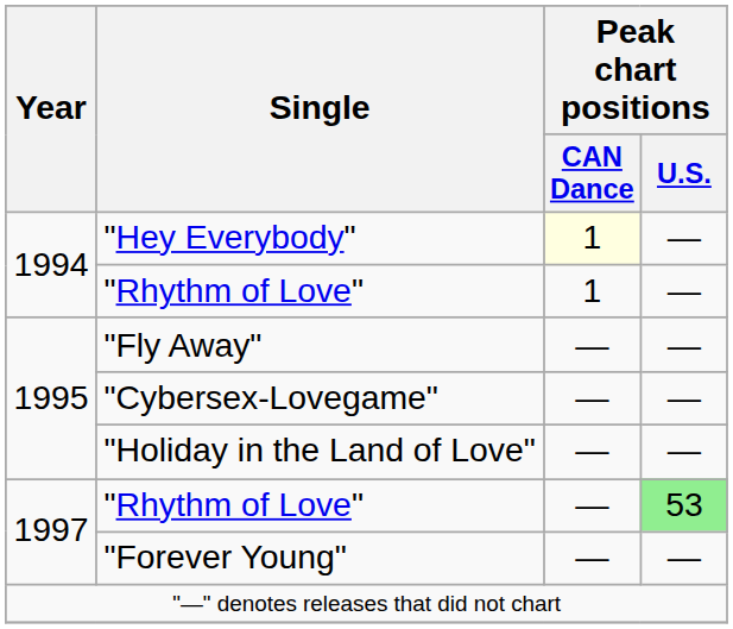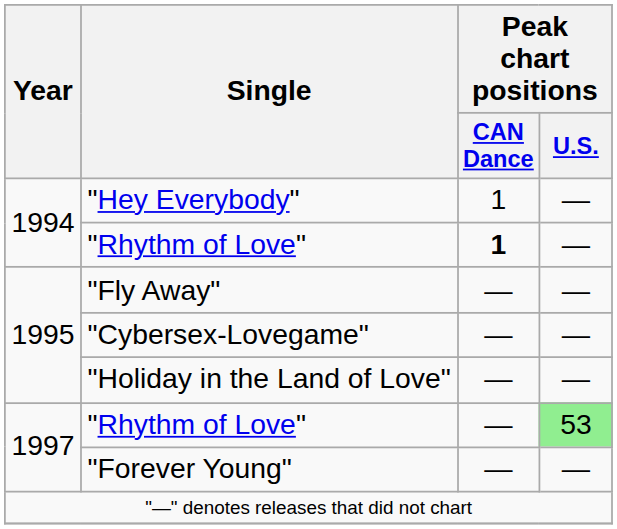"Hey Everybody" | Peak chart positions / CAN Dance: lightyellow background -> no background
1994 / "Rhythm of Love" | Peak chart positions / CAN Dance: normal -> bold
